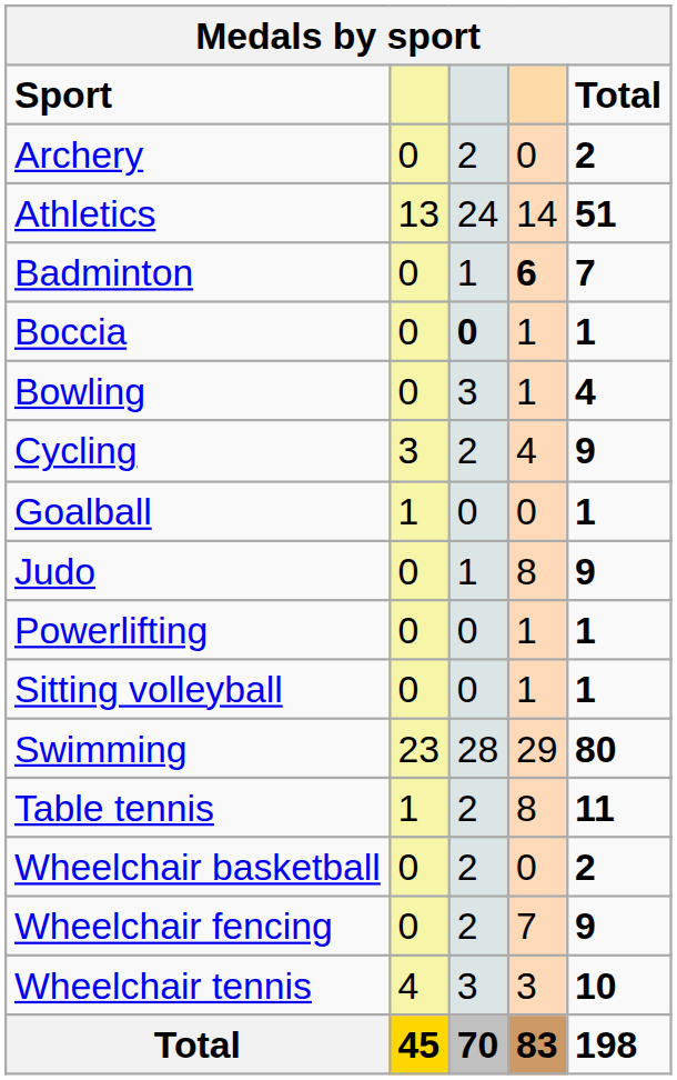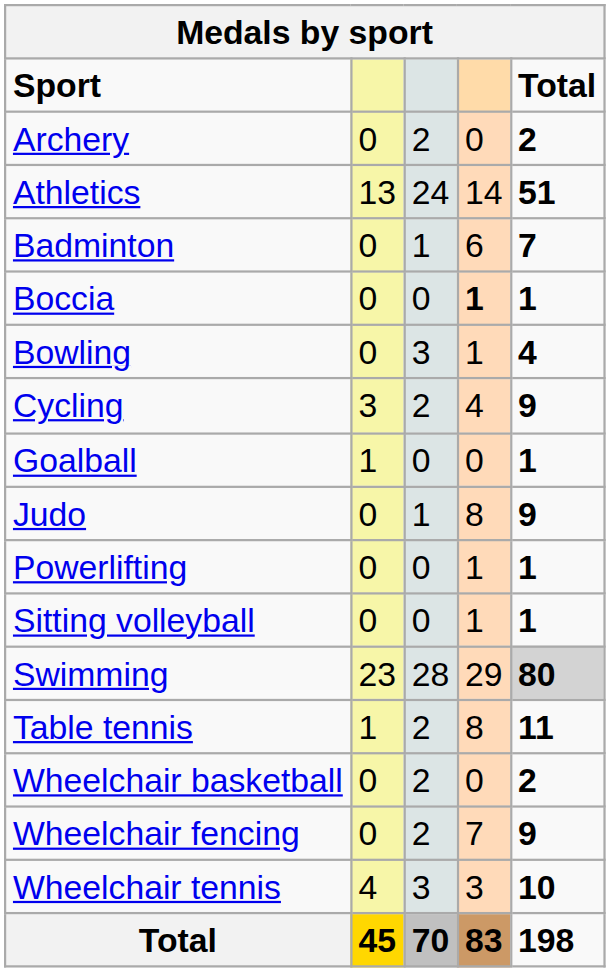Badminton | column 4: bold -> normal
Boccia | column 3: bold -> normal
Boccia | column 4: normal -> bold
Swimming | Total: no background -> lightgrey background
